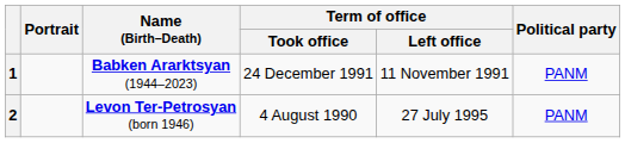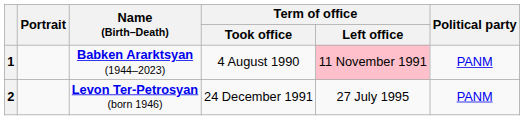1 | Term of office / Took office: 24 December 1991 -> 4 August 1990
1 | Term of office / Left office: no background -> pink background
2 | Term of office / Took office: 4 August 1990 -> 24 December 1991
